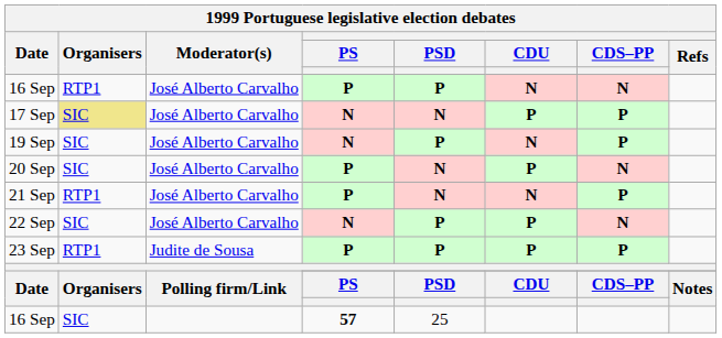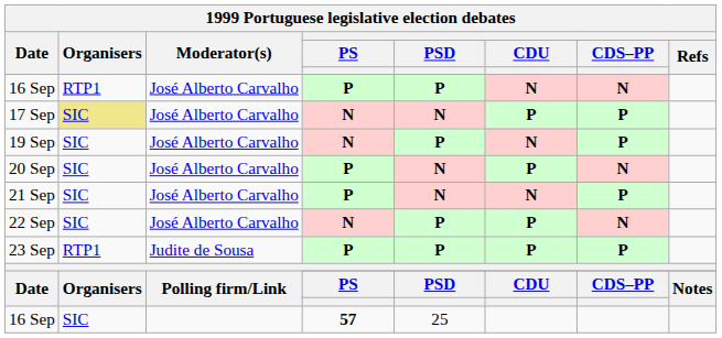21 Sep | 1999 Portuguese legislative election debates / Organisers: RTP1 -> SIC
